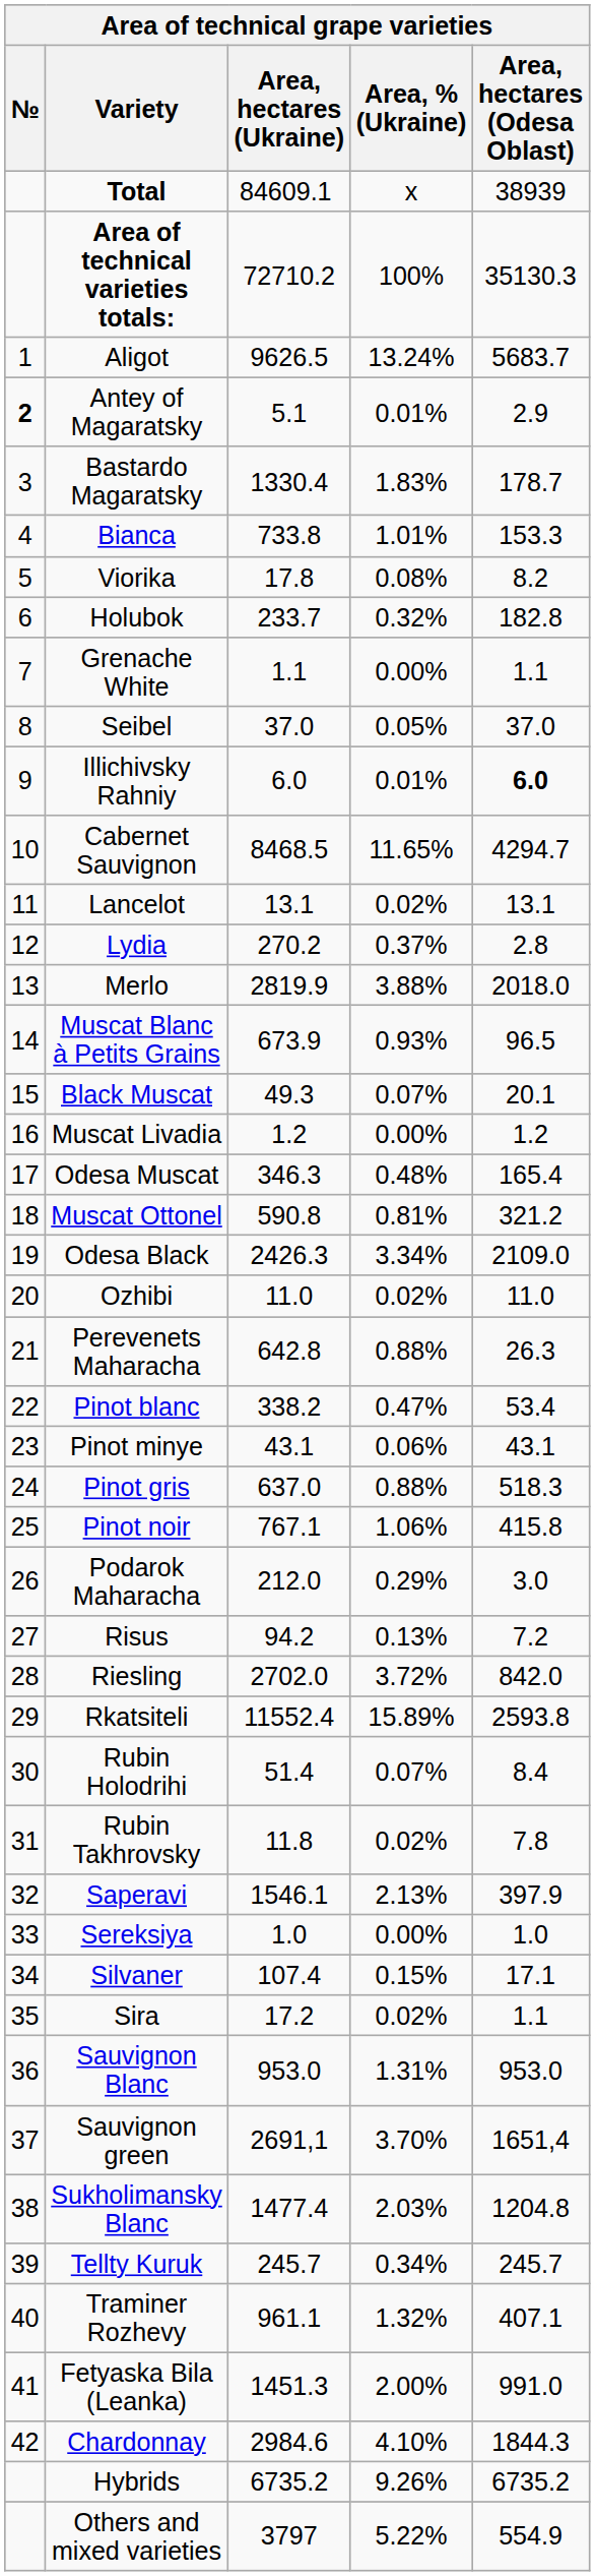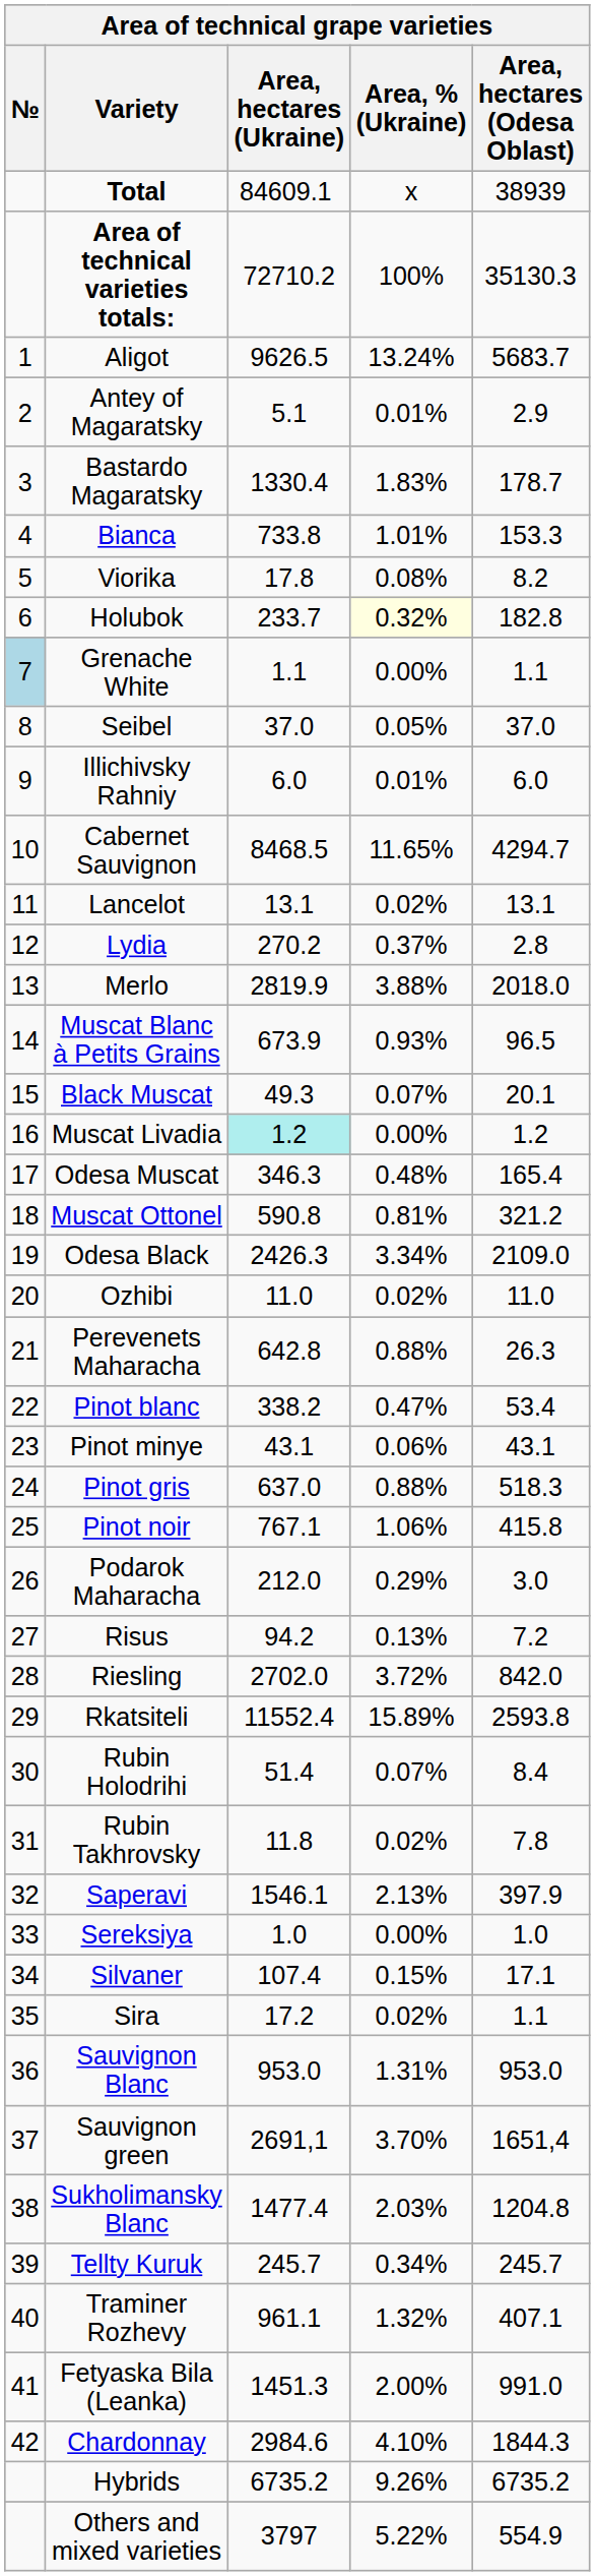Antey of Magaratsky | №: bold -> normal
Holubok | Area, % (Ukraine): no background -> lightyellow background
Grenache White | №: no background -> lightblue background
Illichivsky Rahniy | Area, hectares (Odesa Oblast): bold -> normal
Muscat Livadia | Area, hectares (Ukraine): no background -> paleturquoise background
